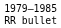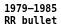row 1 | column 1: normal -> bold
